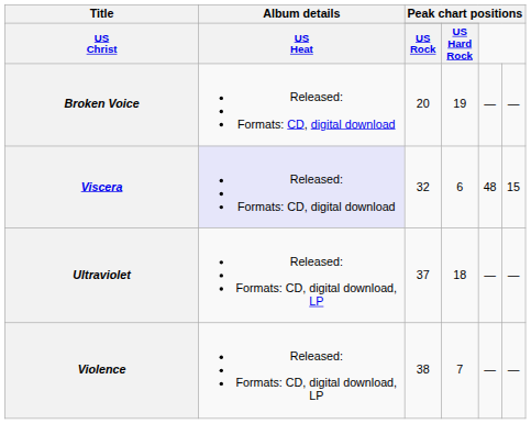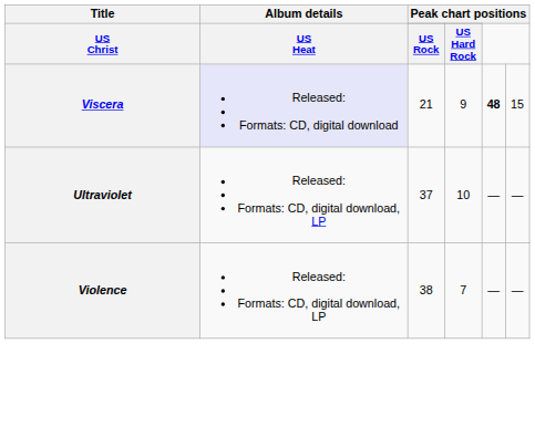- row: Broken Voice | Released: Formats: CD, digital download | 20 | 19 | — | —
Viscera | column 3: 32 -> 21
Viscera | column 4: 6 -> 9
Viscera | column 5: normal -> bold
Ultraviolet | column 4: 18 -> 10
